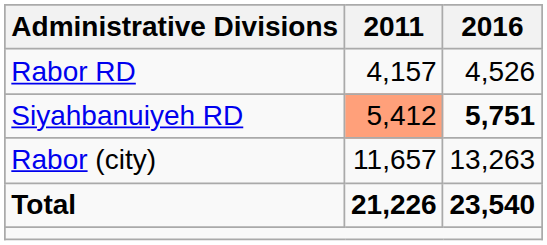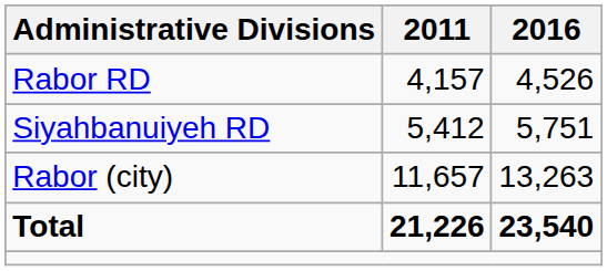Siyahbanuiyeh RD | 2011: lightsalmon background -> no background
Siyahbanuiyeh RD | 2016: bold -> normal
